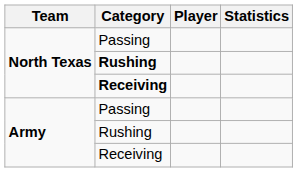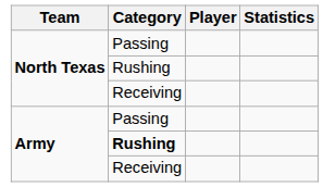North Texas / Rushing | Category: bold -> normal
North Texas / Receiving | Category: bold -> normal
Army / Rushing | Category: normal -> bold
